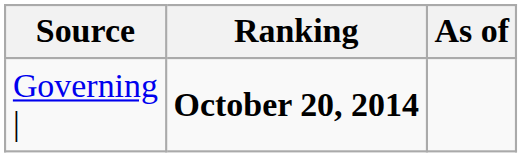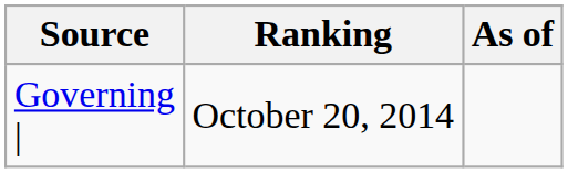row 2 | Ranking: bold -> normal
